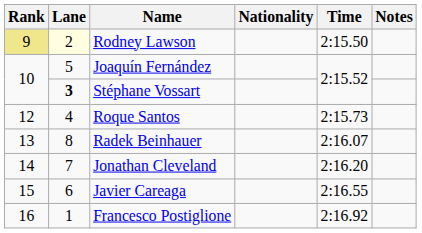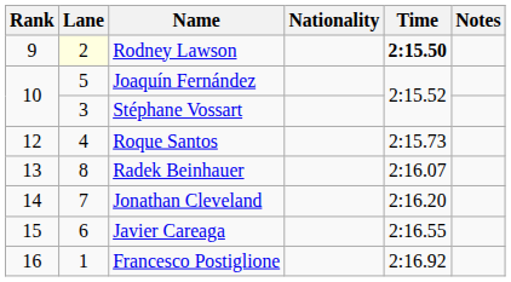Rodney Lawson | Rank: khaki background -> no background
Rodney Lawson | Time: normal -> bold
Stéphane Vossart | Lane: bold -> normal
